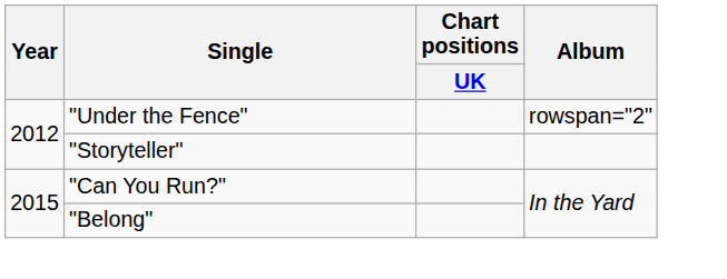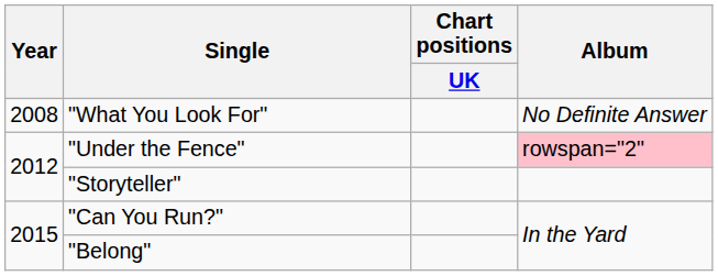+ row: 2008 | "What You Look For" | No Definite Answer
"Under the Fence" | Album: no background -> pink background
